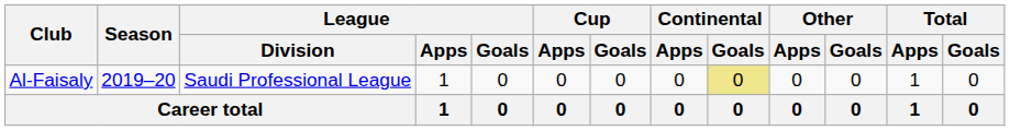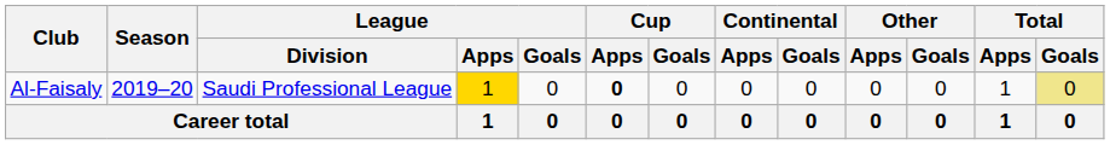Al-Faisaly | League / Apps: no background -> gold background
Al-Faisaly | Cup / Apps: normal -> bold
Al-Faisaly | Continental / Goals: khaki background -> no background
Al-Faisaly | Total / Goals: no background -> khaki background
